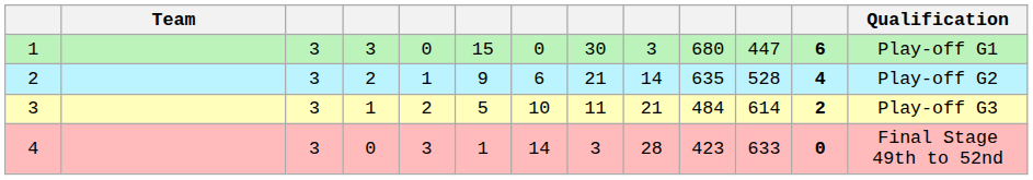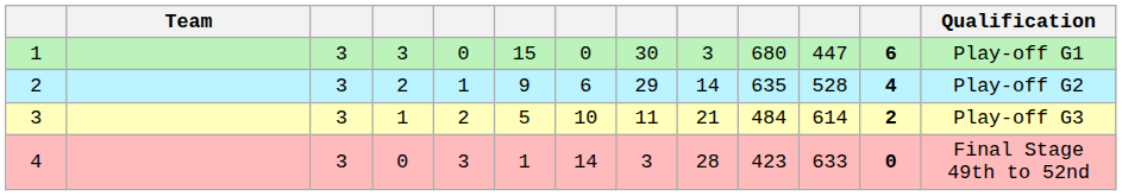row 3 | column 8: 21 -> 29
